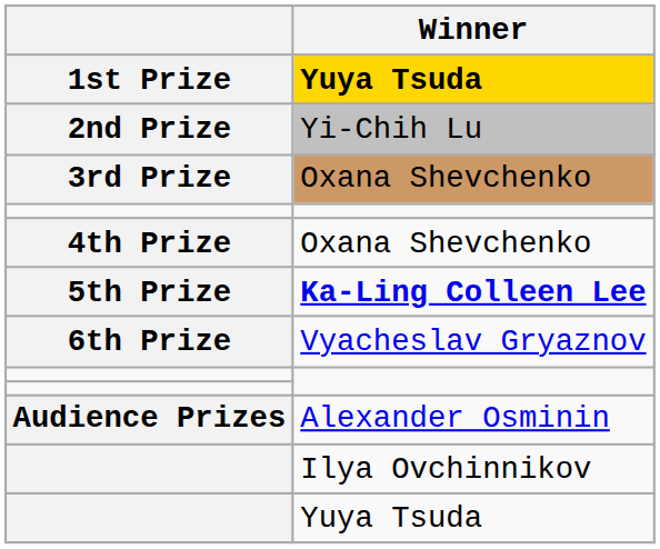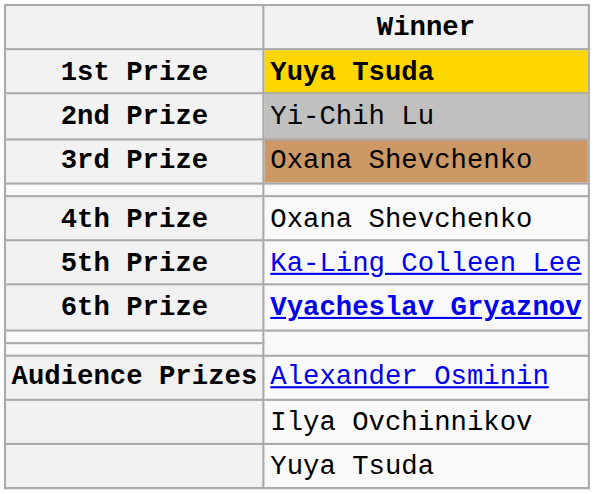row 7 | Winner: bold -> normal
row 8 | Winner: normal -> bold
